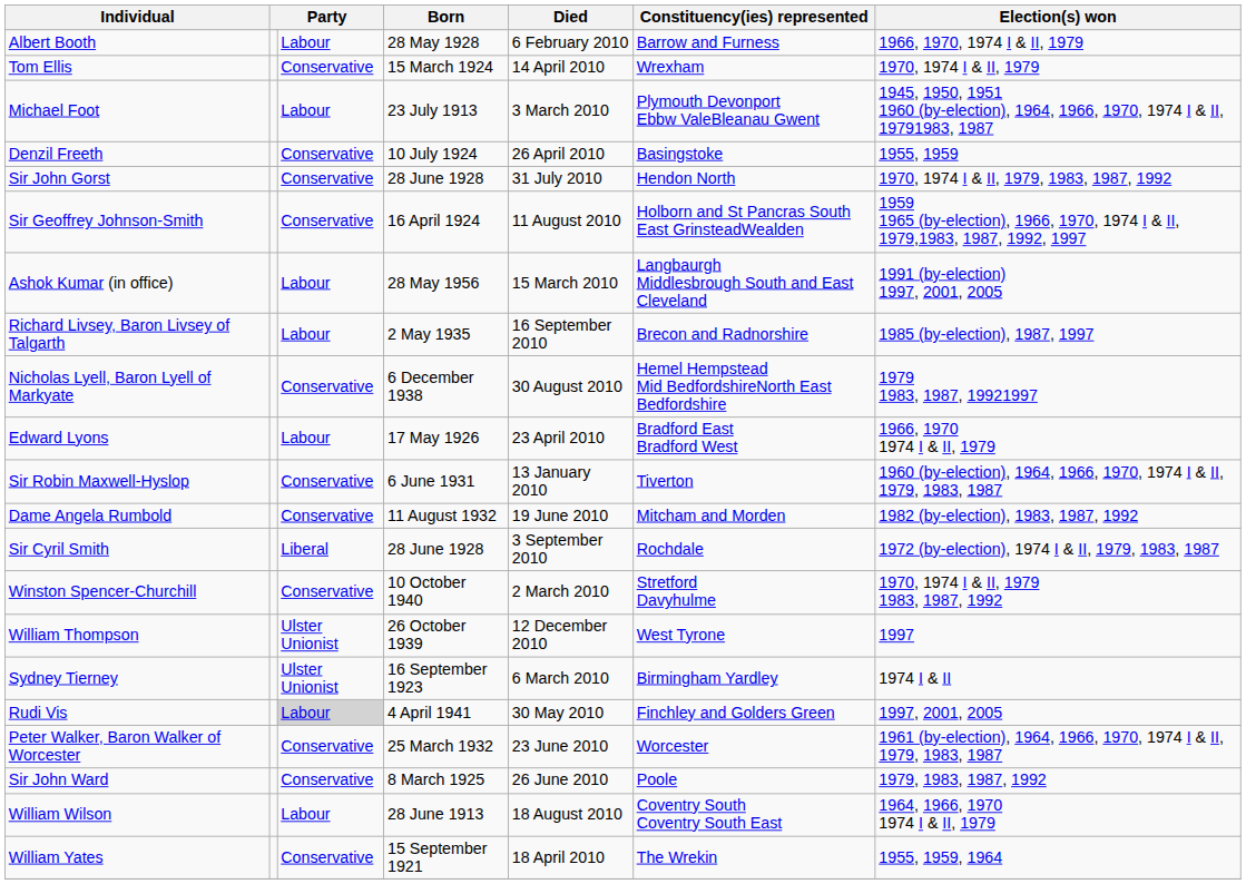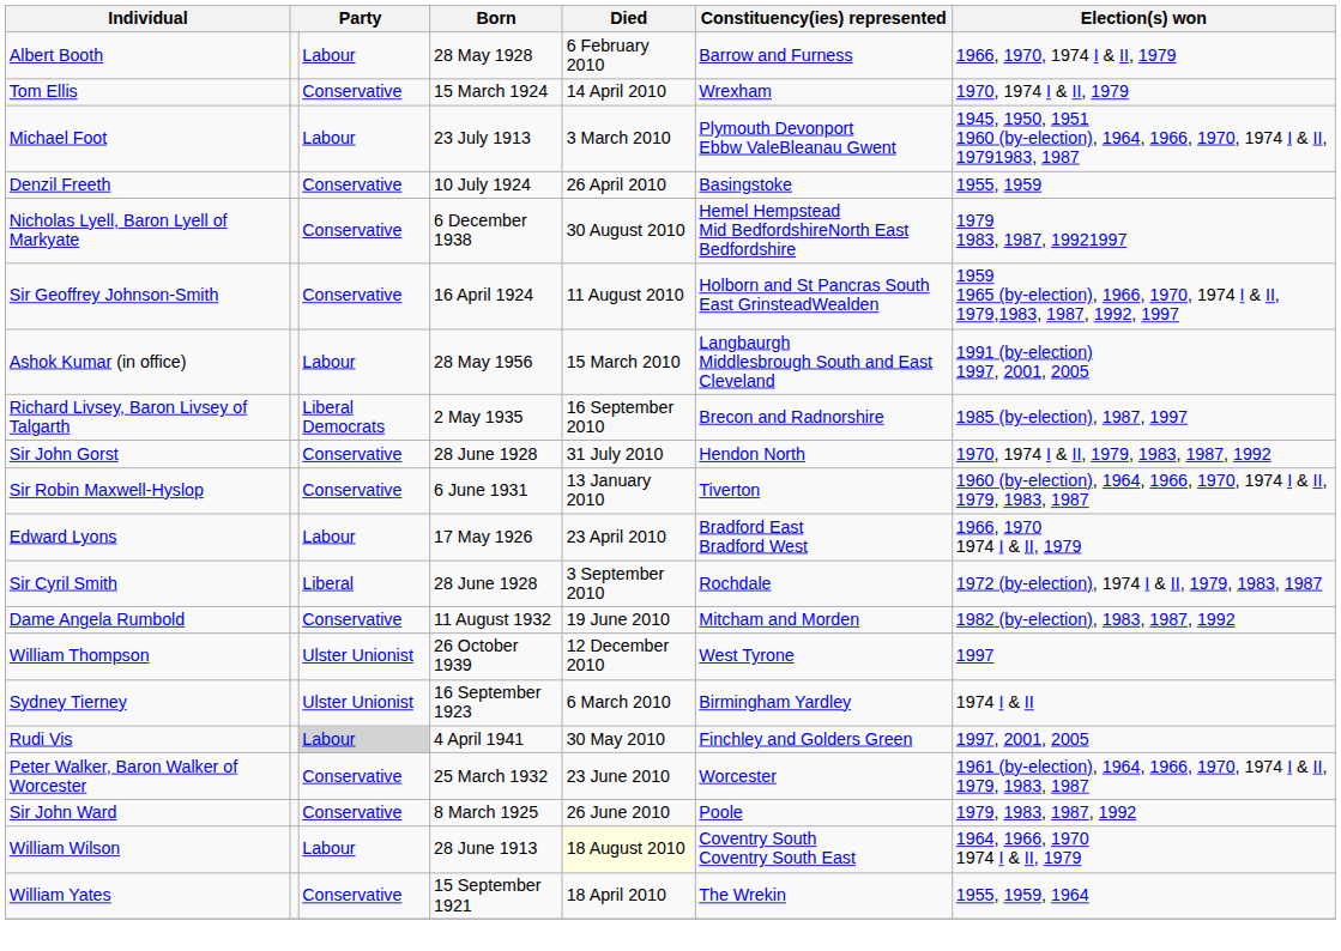rows swapped: Sir John Gorst <-> Nicholas Lyell, Baron Lyell of Markyate
Richard Livsey, Baron Livsey of Talgarth | column 3: Labour -> Liberal Democrats
rows swapped: Edward Lyons <-> Sir Robin Maxwell-Hyslop
rows swapped: Dame Angela Rumbold <-> Sir Cyril Smith
- row: Winston Spencer-Churchill | Conservative | 10 October 1940 | 2 March 2010 | Stretford Davyhulme | 1970, 1974 I & II, 1979 1983, 1987, 1992
William Wilson | Died: no background -> lightyellow background
